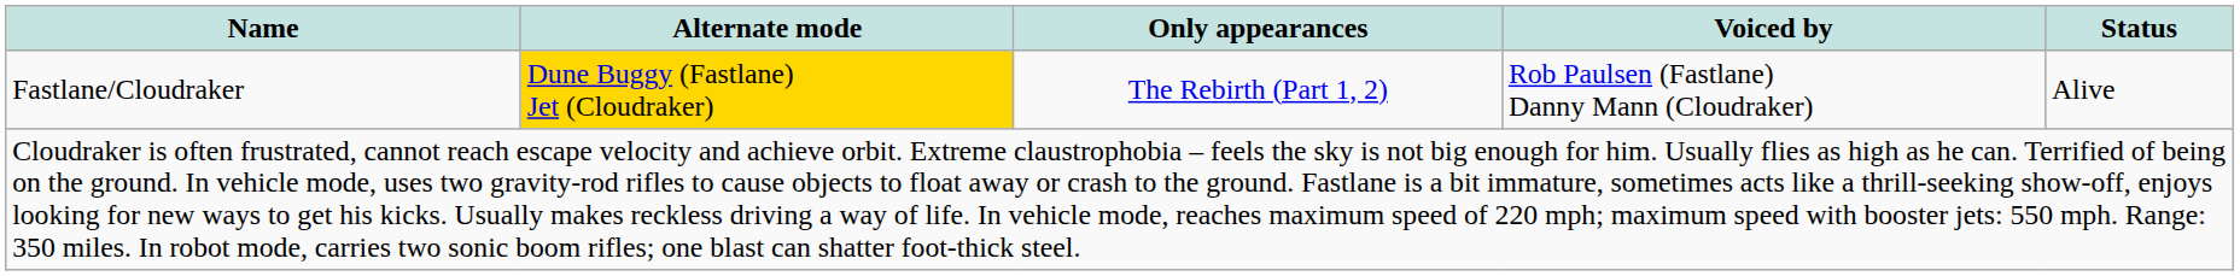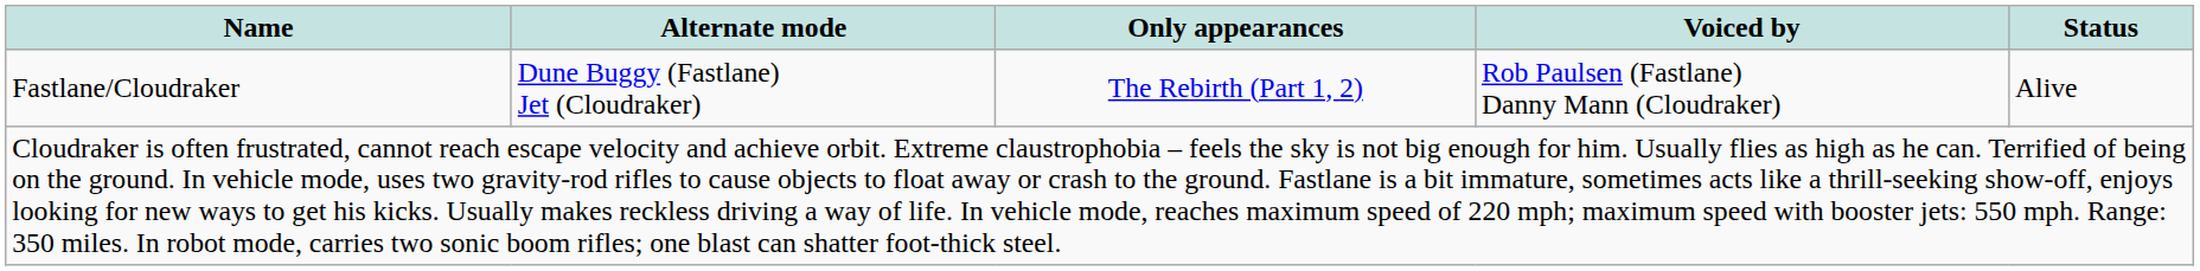Fastlane/Cloudraker | Alternate mode: gold background -> no background
